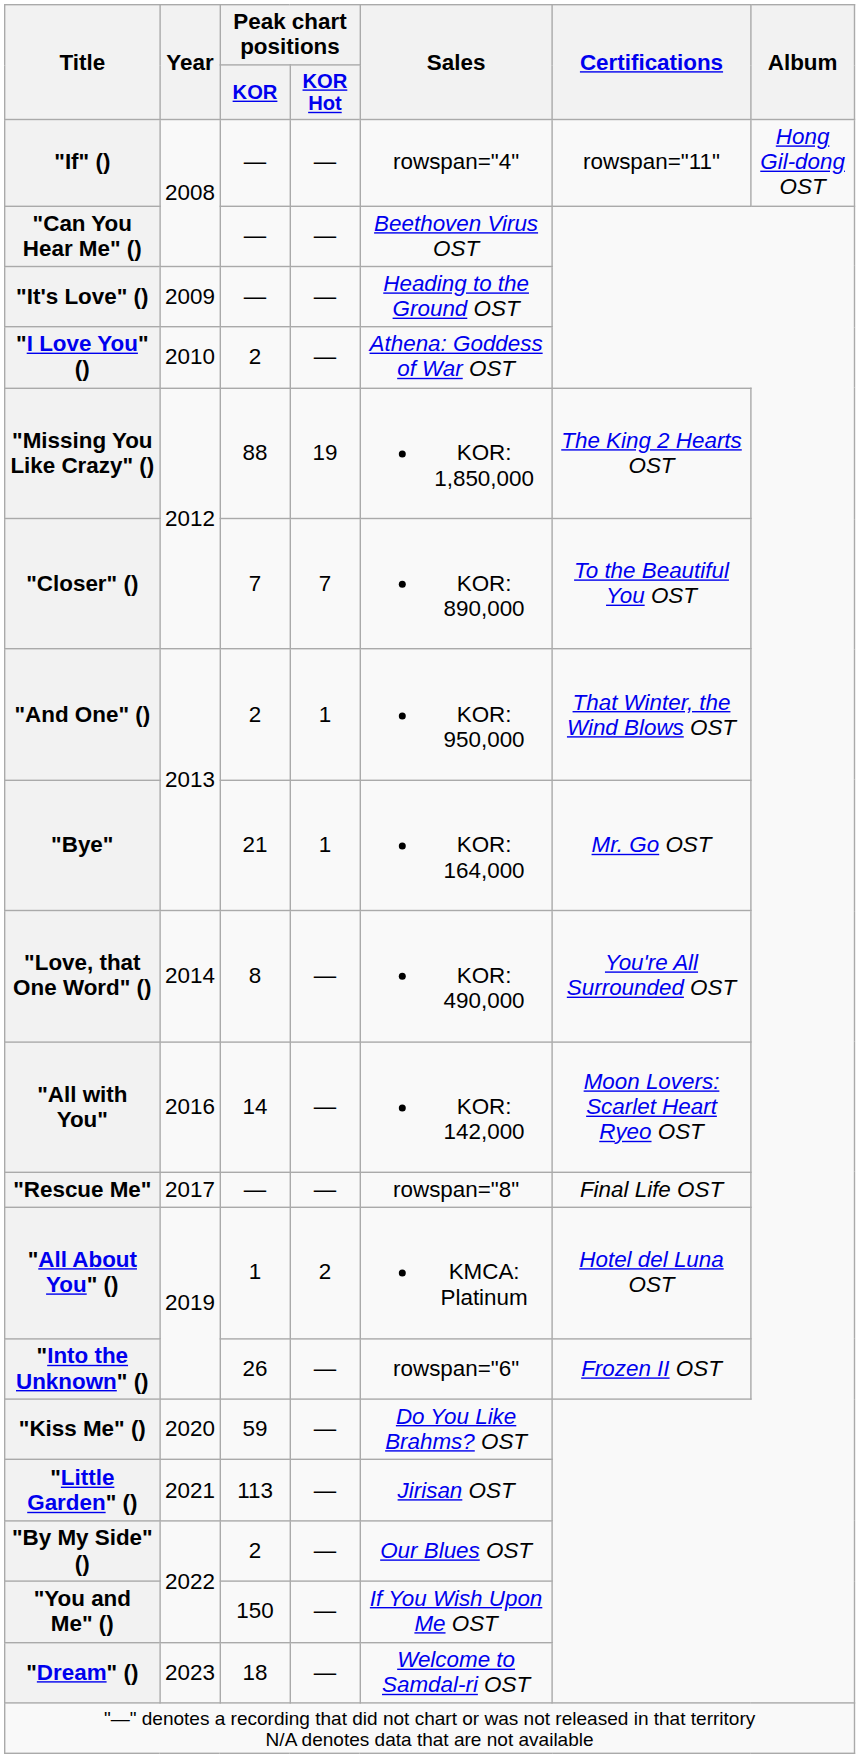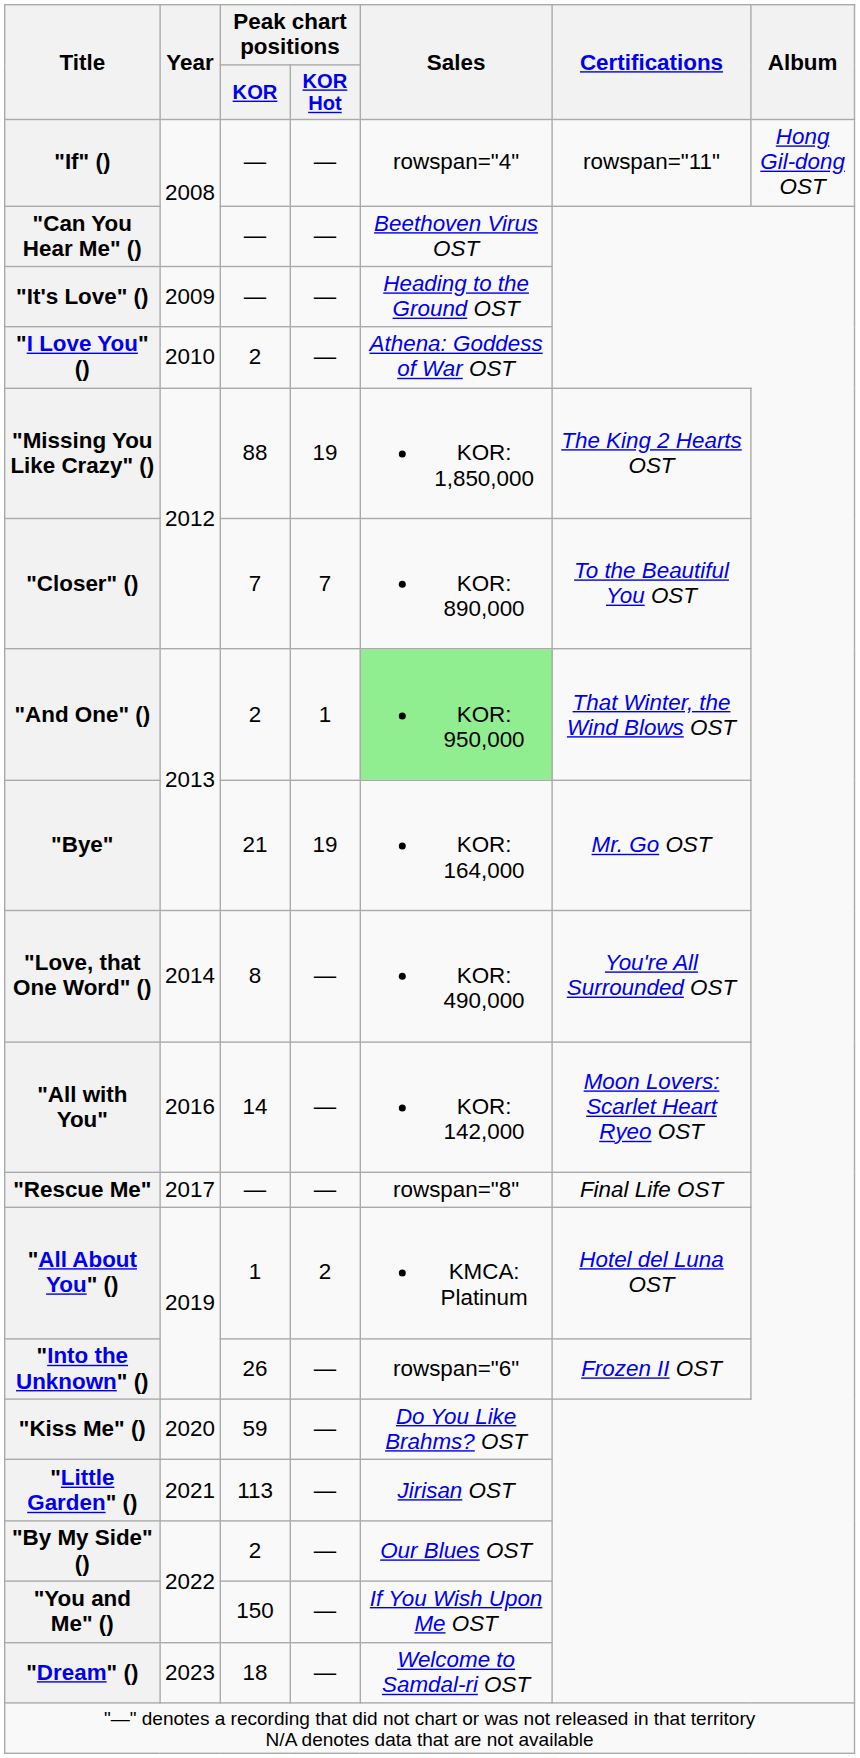"And One" () | Sales: no background -> lightgreen background
"Bye" | Peak chart positions / KOR Hot: 1 -> 19
